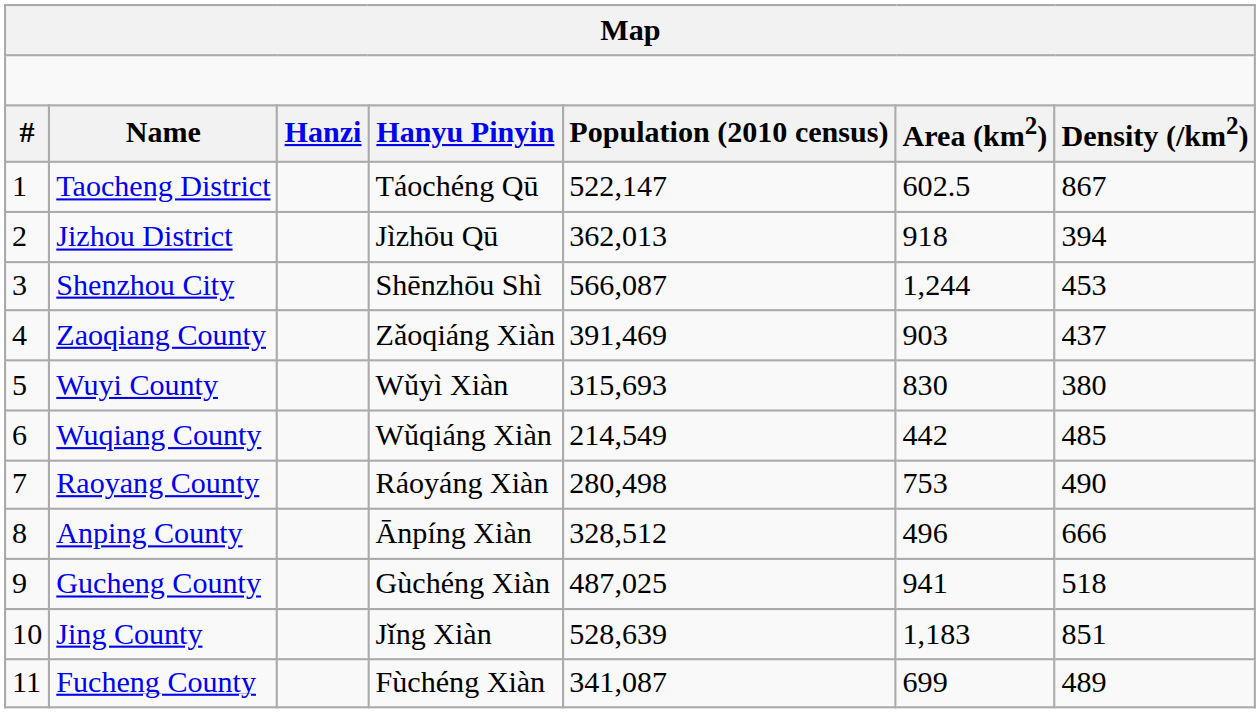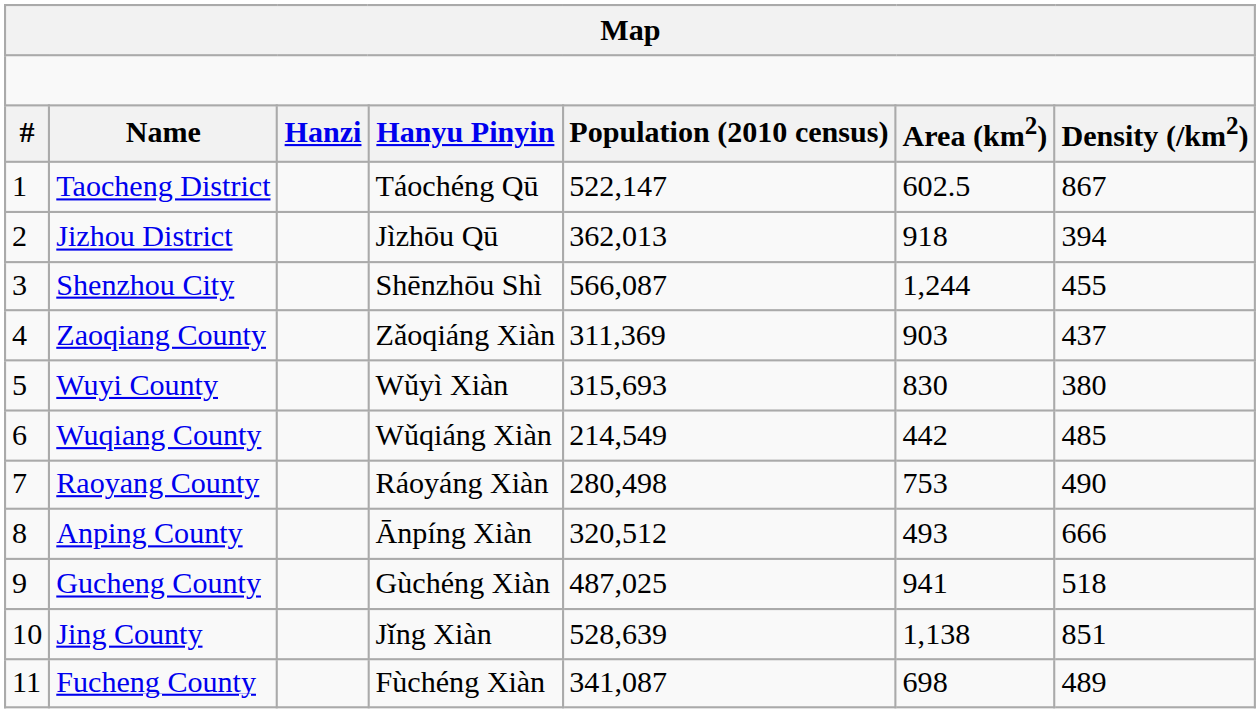Shenzhou City | column 7: 453 -> 455
Zaoqiang County | column 5: 391,469 -> 311,369
Anping County | column 5: 328,512 -> 320,512
Anping County | column 6: 496 -> 493
Jing County | column 6: 1,183 -> 1,138
Fucheng County | column 6: 699 -> 698
